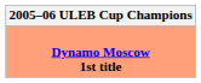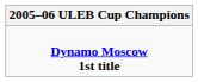row 2 | column 1: lightsalmon background -> no background
